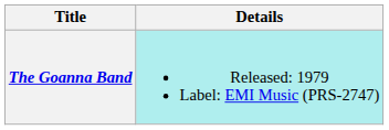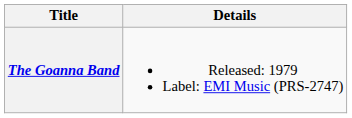The Goanna Band | Details: paleturquoise background -> no background
